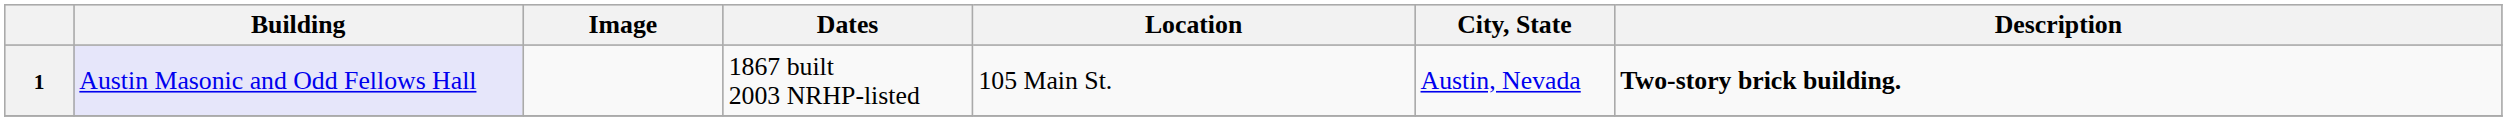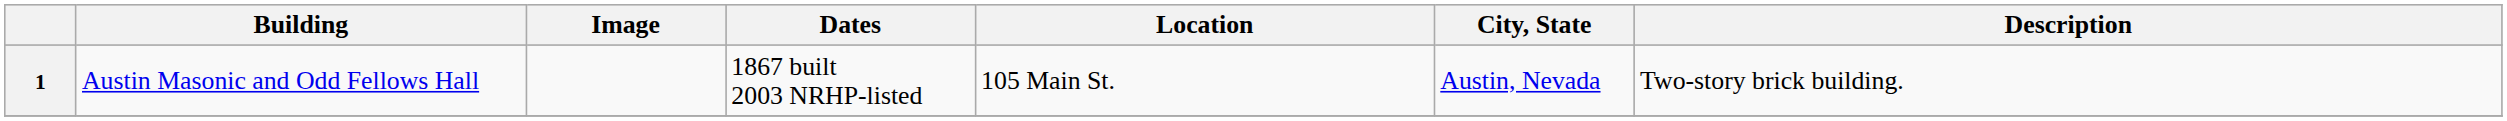1 | Building: lavender background -> no background
1 | Description: bold -> normal
